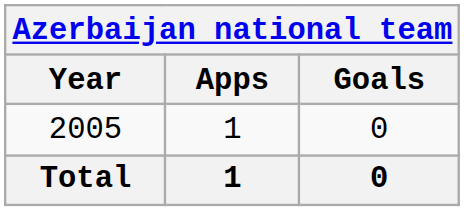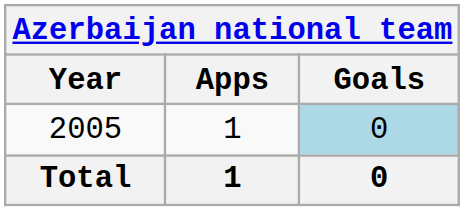2005 | Goals: no background -> lightblue background
